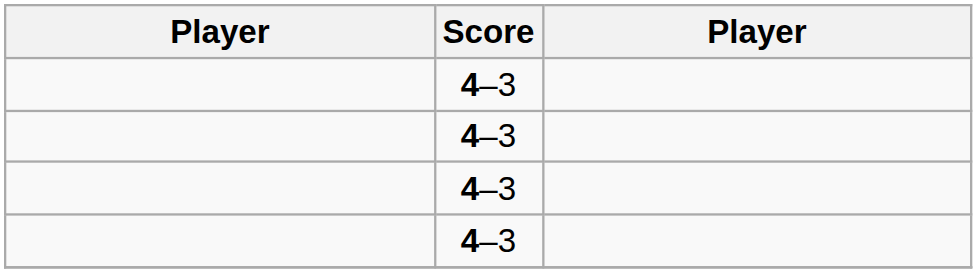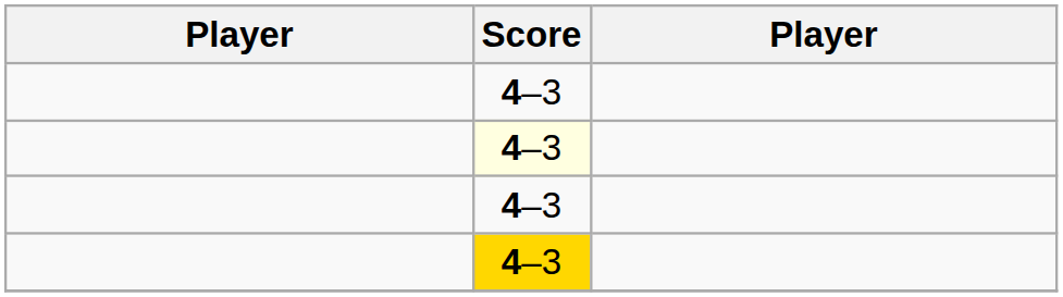row 3 | Score: no background -> lightyellow background
row 5 | Score: no background -> gold background
